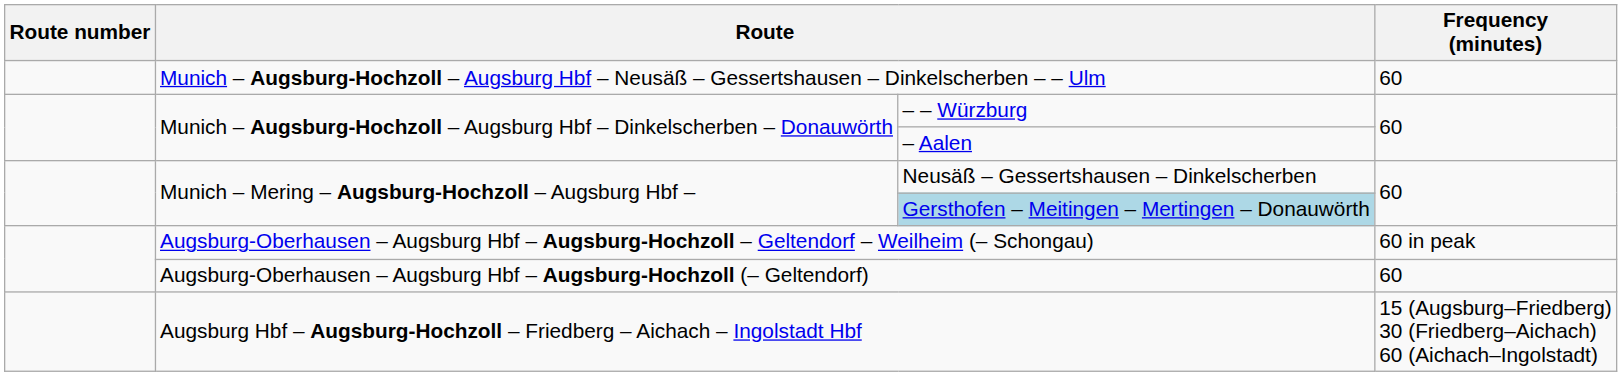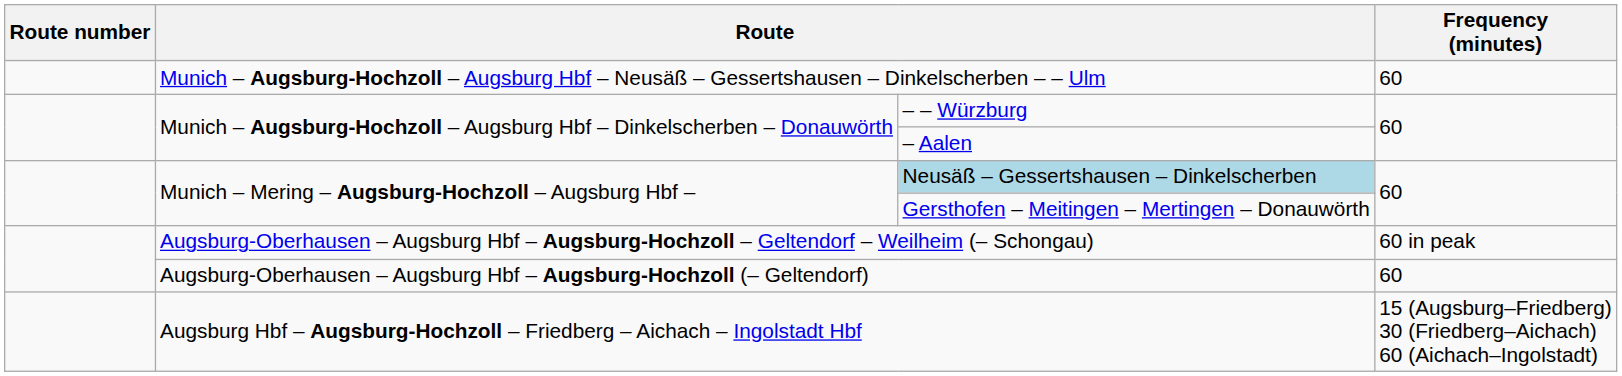Neusäß – Gessertshausen – Dinkelscherben | column 3: no background -> lightblue background
Gersthofen – Meitingen – Mertingen – Donauwörth | column 3: lightblue background -> no background
